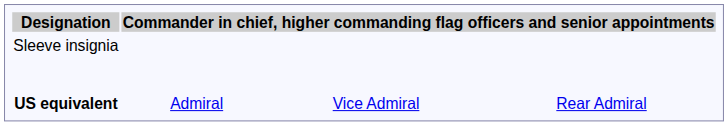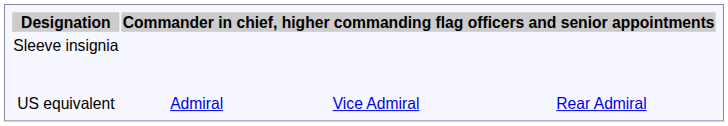US equivalent | Designation: bold -> normal
